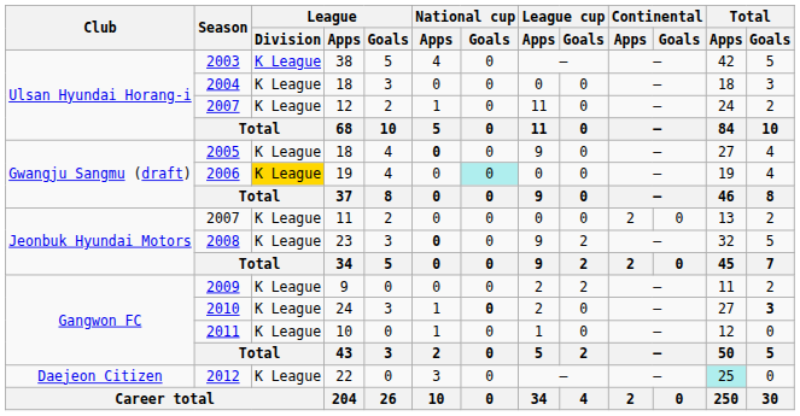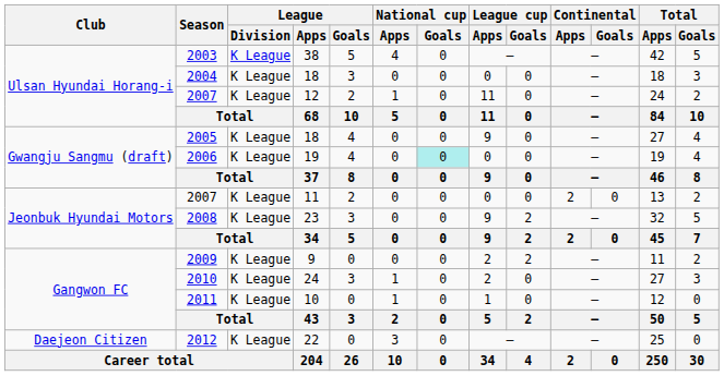2005 | National cup / Apps: bold -> normal
2006 | League / Division: gold background -> no background
2008 | National cup / Apps: bold -> normal
2010 | National cup / Goals: bold -> normal
2010 | Total / Goals: bold -> normal
2012 | Total / Apps: paleturquoise background -> no background
